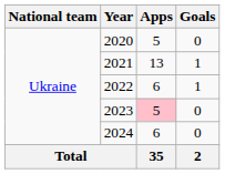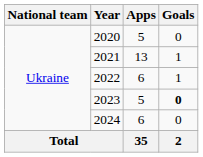2023 | Apps: pink background -> no background
2023 | Goals: normal -> bold
